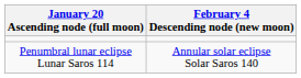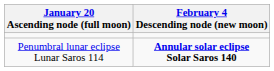Penumbral lunar eclipse Lunar Saros 114 | February 4 Descending node (new moon): normal -> bold
